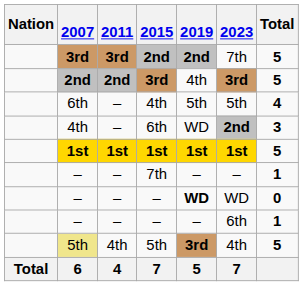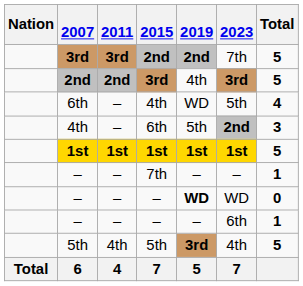row 4 | 2019: 5th -> WD
row 5 | 2019: WD -> 5th
row 10 | 2007: khaki background -> no background
